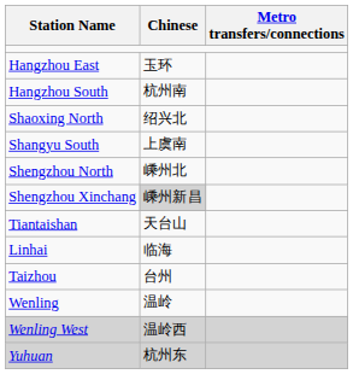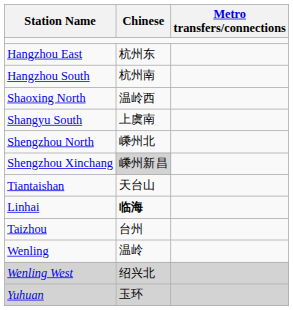Hangzhou East | Chinese: 玉环 -> 杭州东
Shaoxing North | Chinese: 绍兴北 -> 温岭西
Linhai | Chinese: normal -> bold
Wenling West | Chinese: 温岭西 -> 绍兴北
Yuhuan | Chinese: 杭州东 -> 玉环
